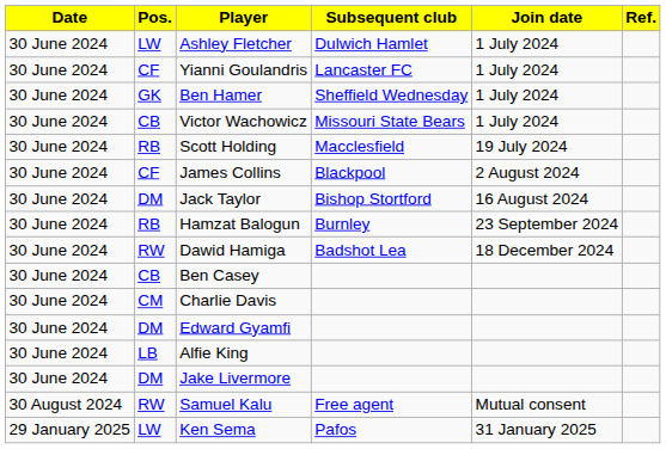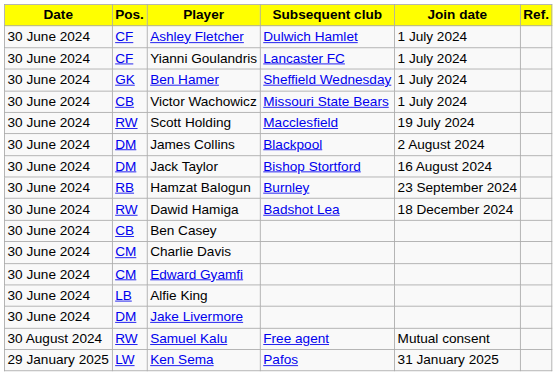Ashley Fletcher | Pos.: LW -> CF
Scott Holding | Pos.: RB -> RW
James Collins | Pos.: CF -> DM
Edward Gyamfi | Pos.: DM -> CM
